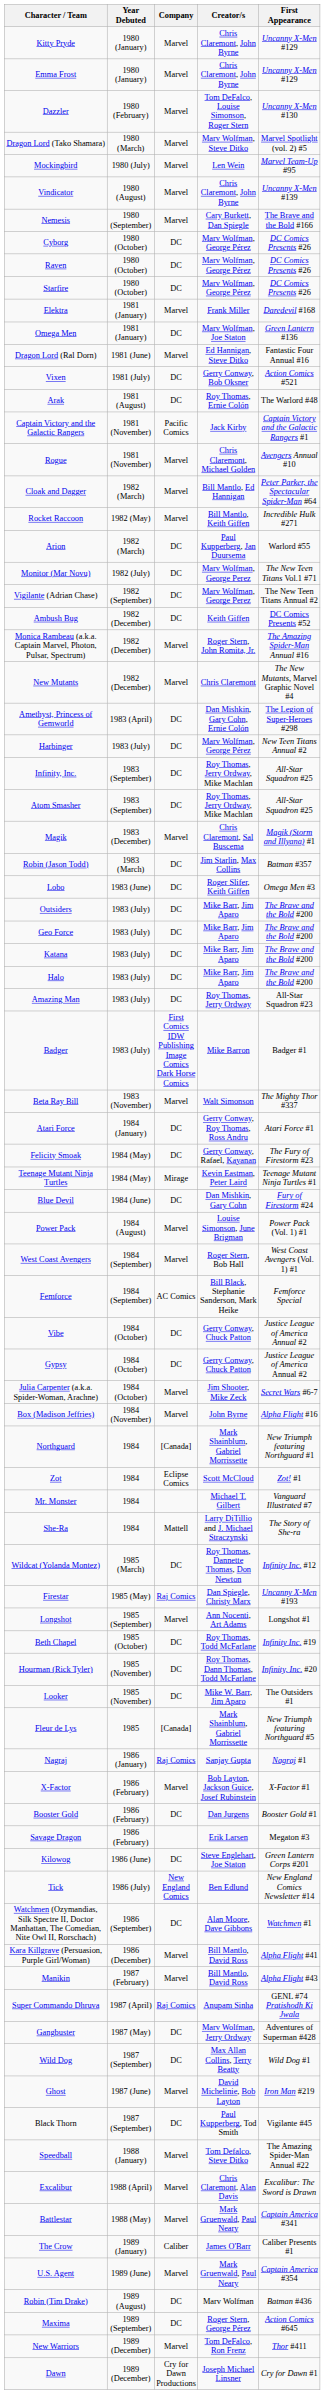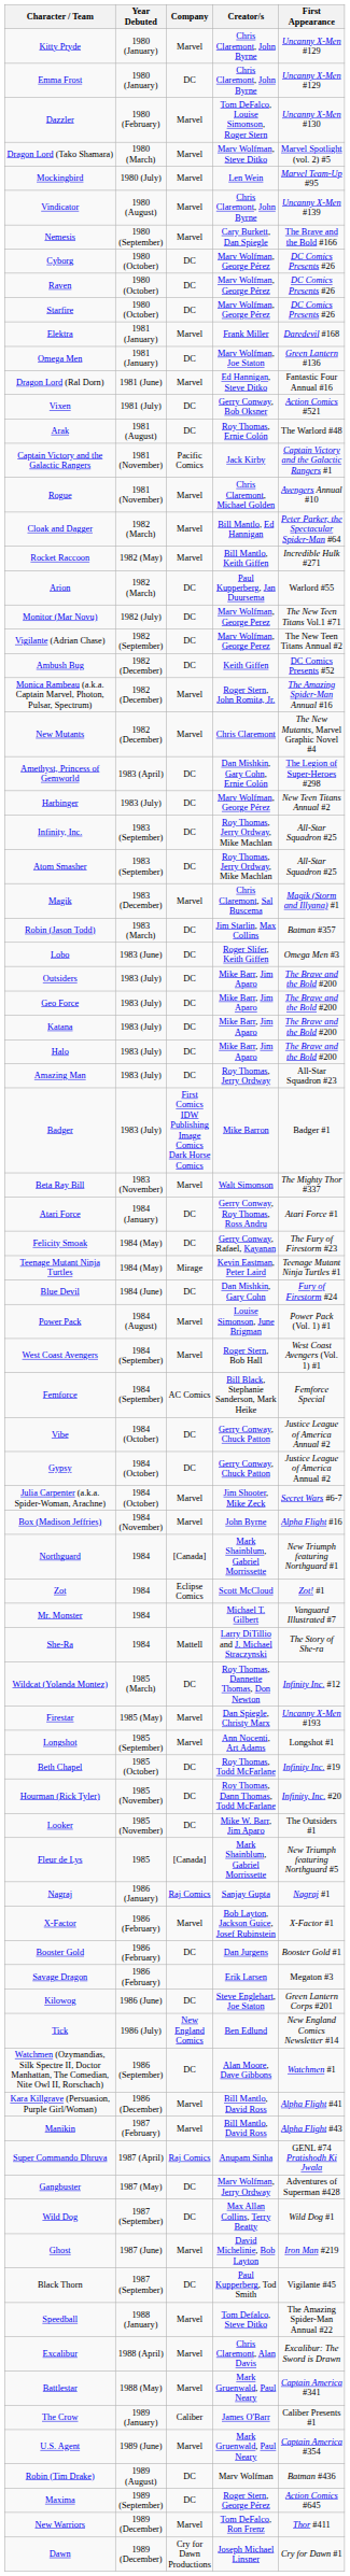Emma Frost | Company: Marvel -> DC
Firestar | Company: Raj Comics -> Marvel
